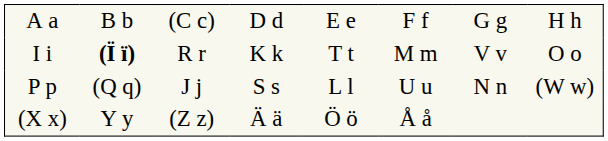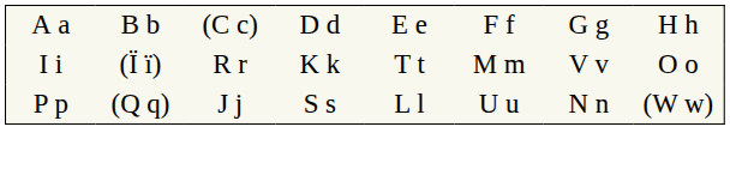I i | column 2: bold -> normal
- row: (X x) | Y y | (Z z) | Ä ä | Ö ö | Å å
